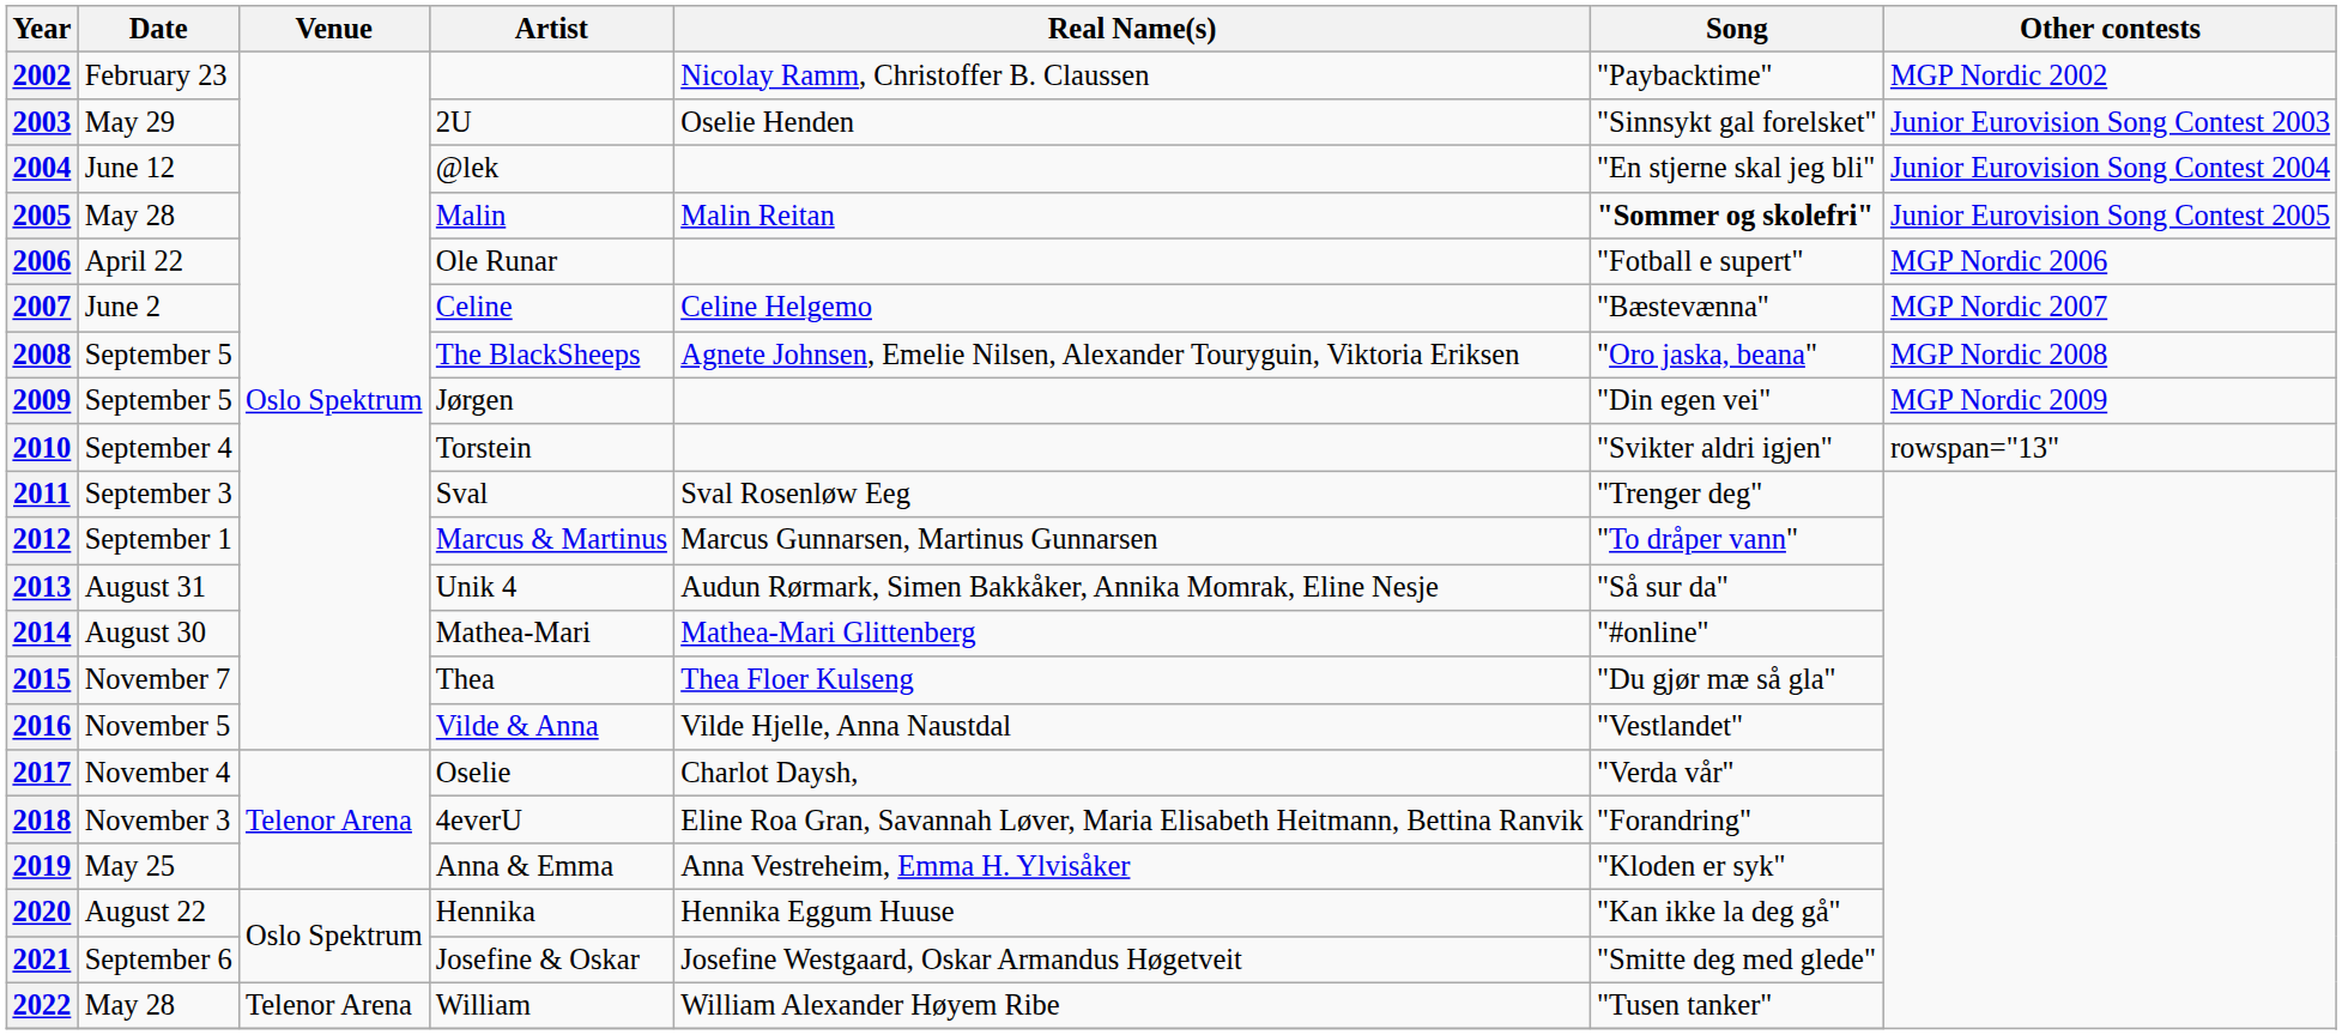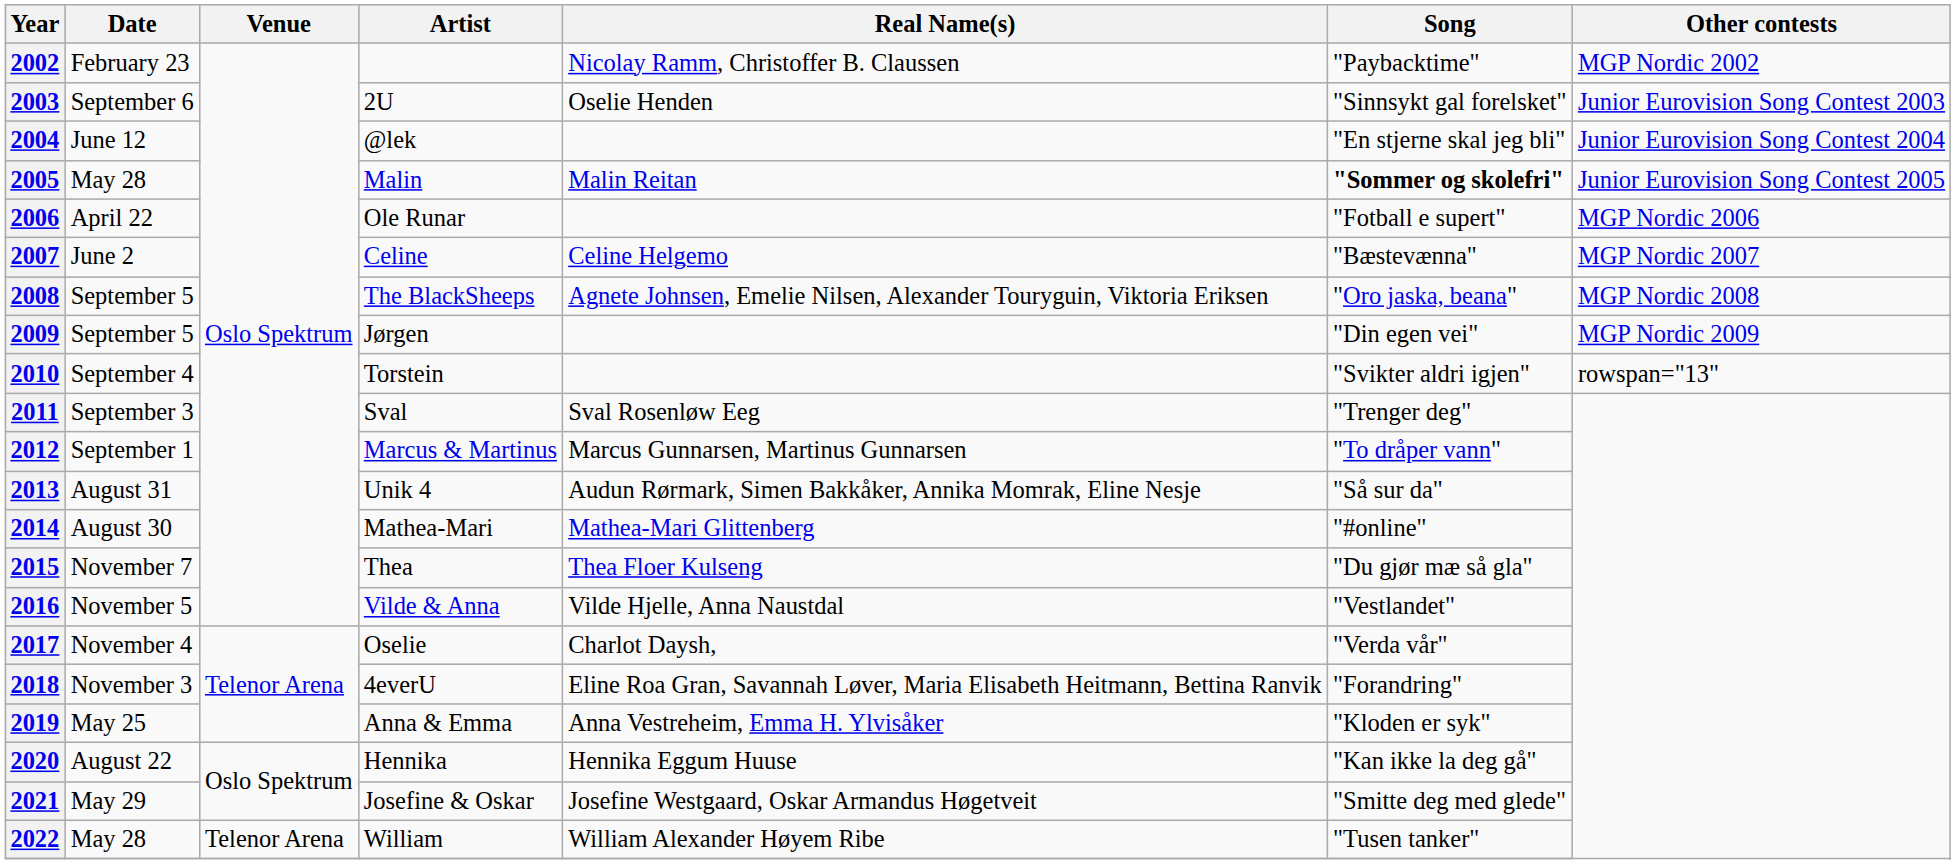2003 | Date: May 29 -> September 6
2021 | Date: September 6 -> May 29
